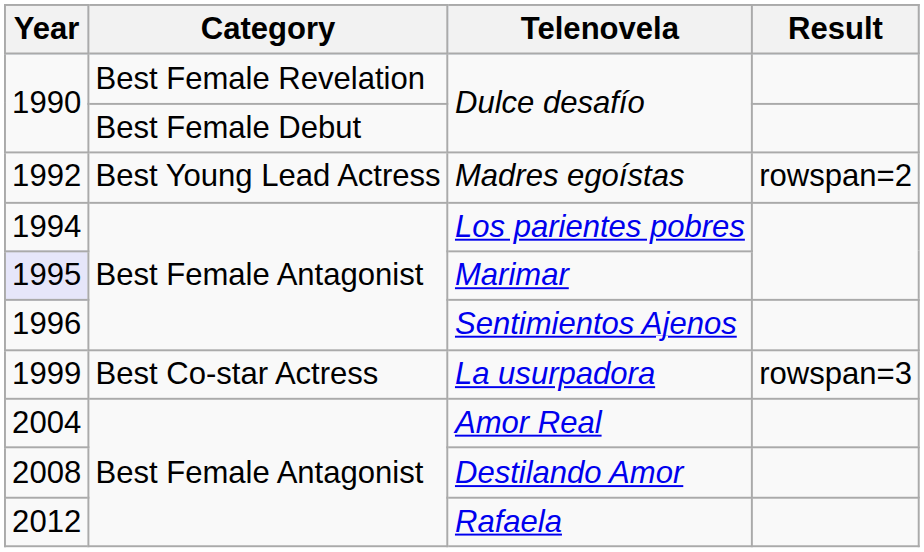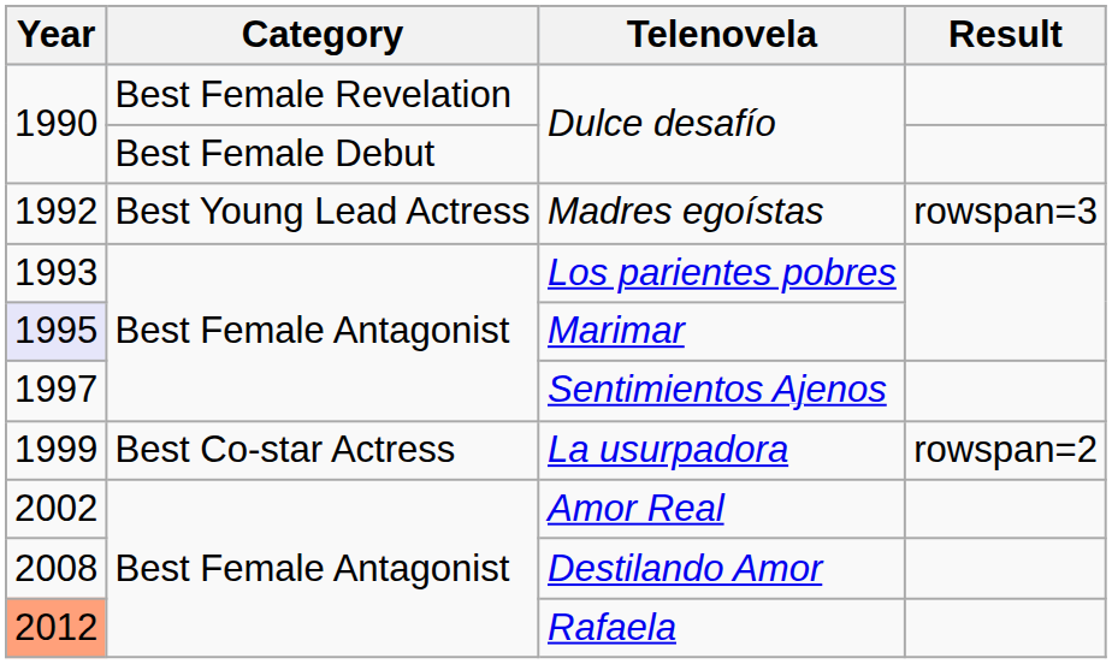Madres egoístas | Result: rowspan=2 -> rowspan=3
Los parientes pobres | Year: 1994 -> 1993
Sentimientos Ajenos | Year: 1996 -> 1997
La usurpadora | Result: rowspan=3 -> rowspan=2
Amor Real | Year: 2004 -> 2002
Rafaela | Year: no background -> lightsalmon background
